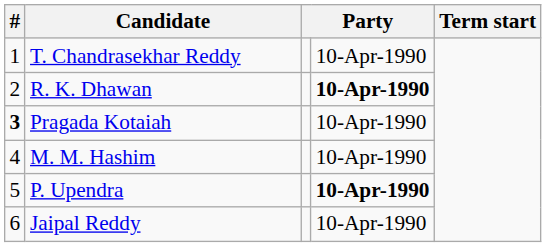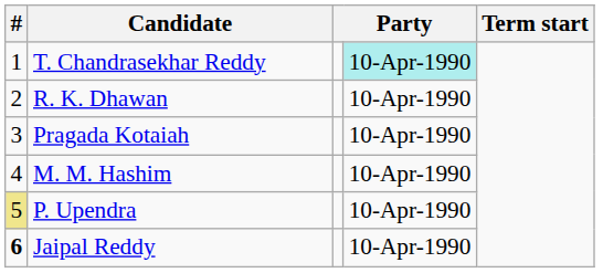T. Chandrasekhar Reddy | column 4: no background -> paleturquoise background
R. K. Dhawan | column 4: bold -> normal
Pragada Kotaiah | #: bold -> normal
P. Upendra | #: no background -> khaki background
P. Upendra | column 4: bold -> normal
Jaipal Reddy | #: normal -> bold
